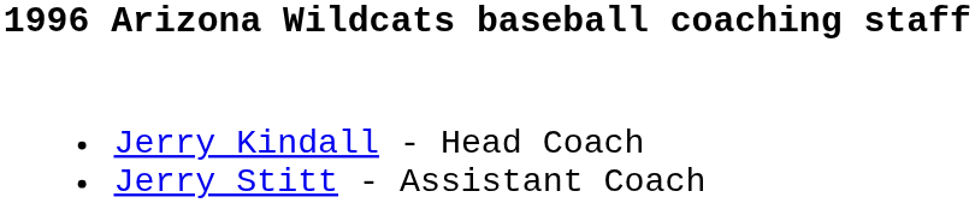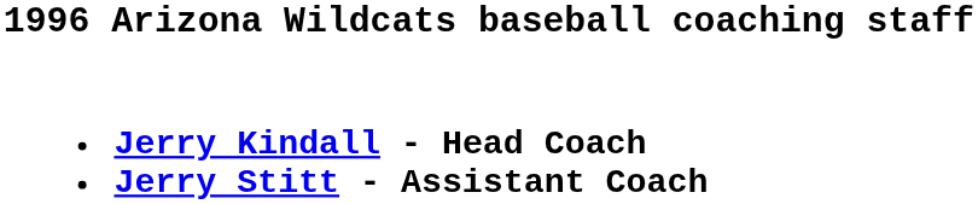Jerry Kindall - Head Coach Jerry Stitt - Assistant Coach | column 1: normal -> bold
